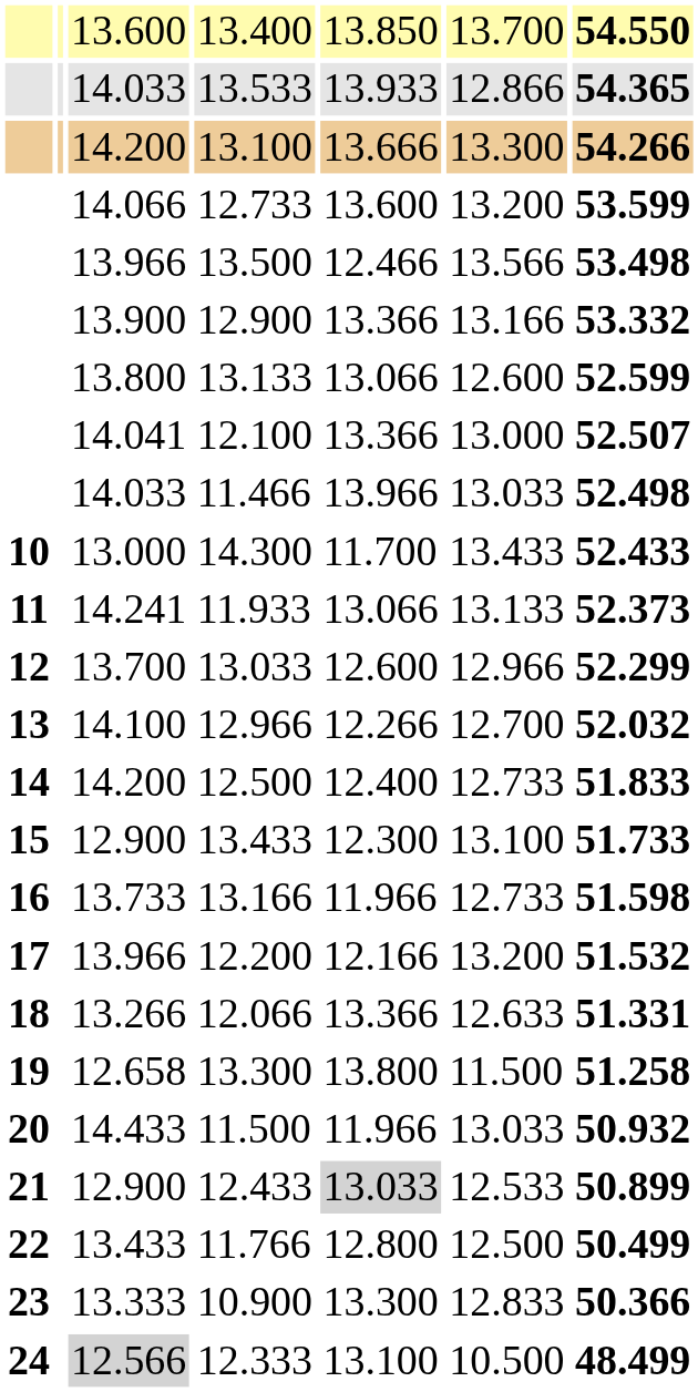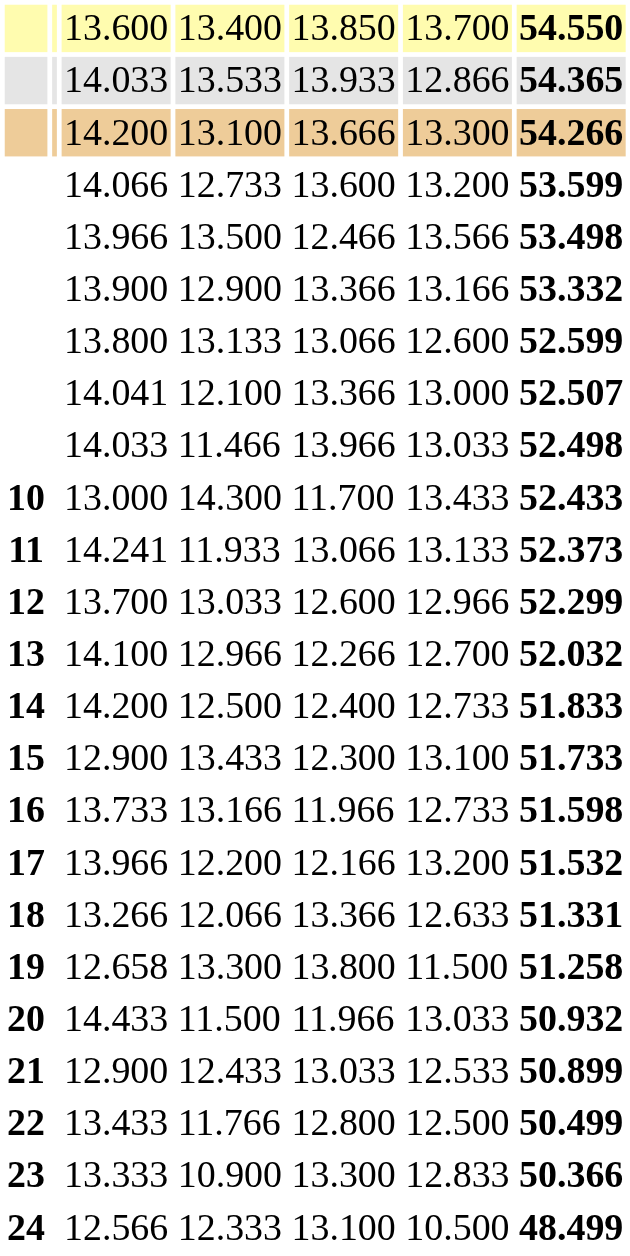12.433 | column 4: lightgrey background -> no background
12.333 | column 2: lightgrey background -> no background
